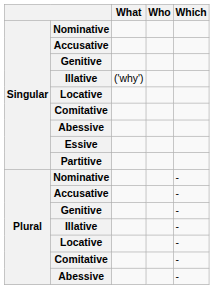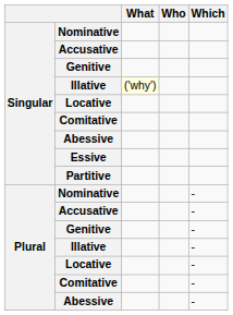Singular / Illative | What: no background -> lightyellow background
